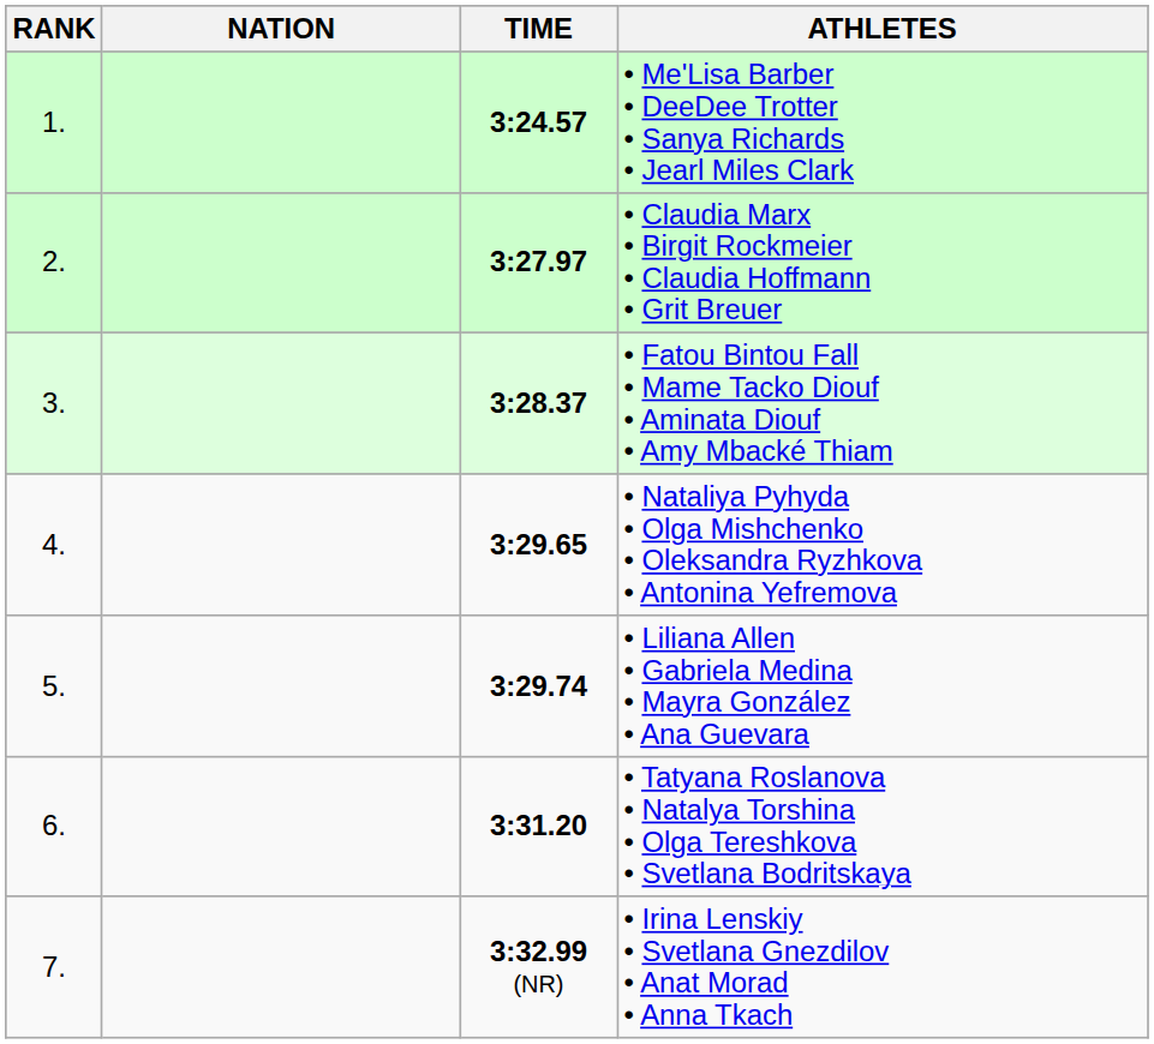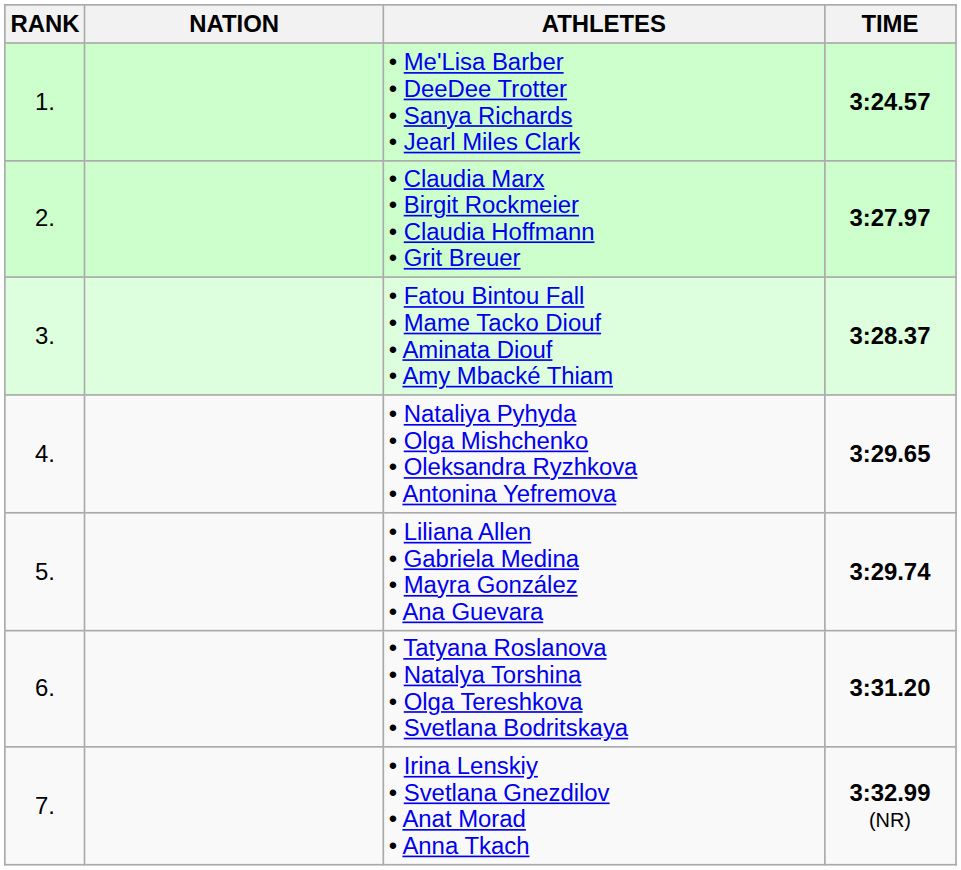columns swapped: ATHLETES <-> TIME
